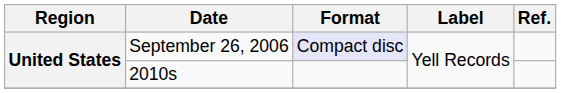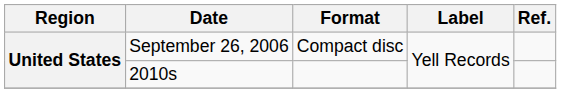September 26, 2006 | Format: lavender background -> no background
